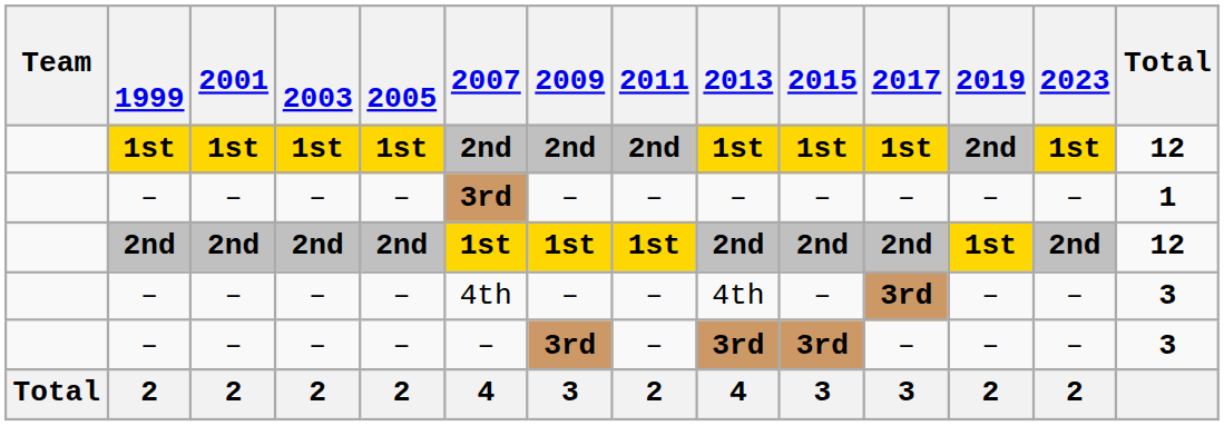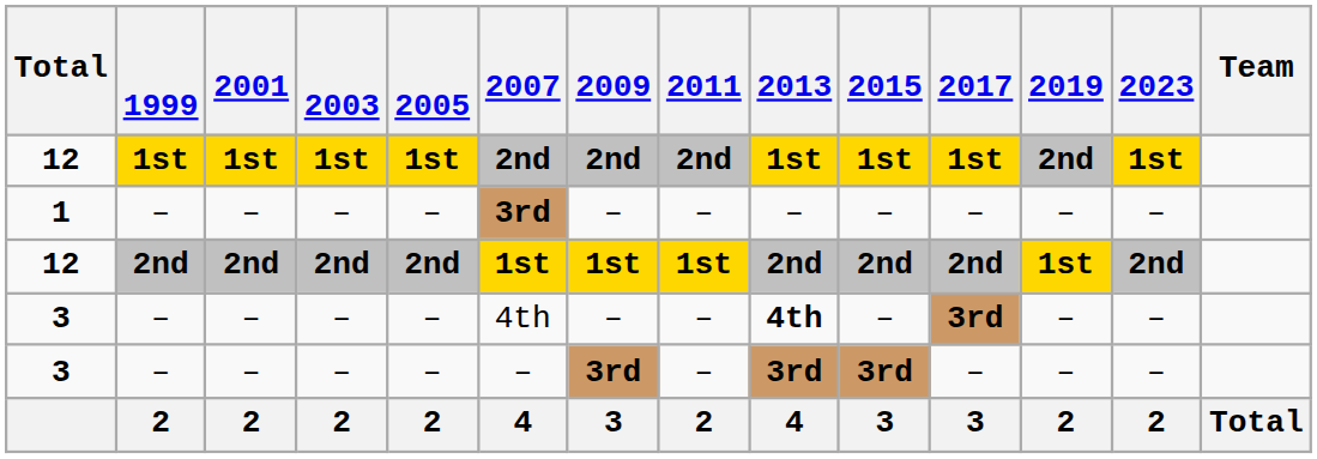columns swapped: Team <-> Total
row 5 | 2013: normal -> bold
